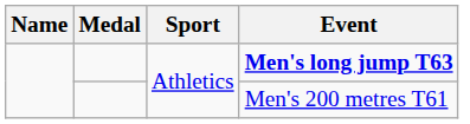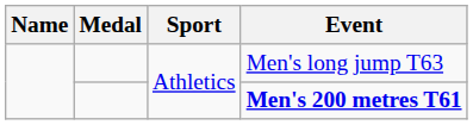Men's long jump T63 | Event: bold -> normal
Men's 200 metres T61 | Event: normal -> bold
